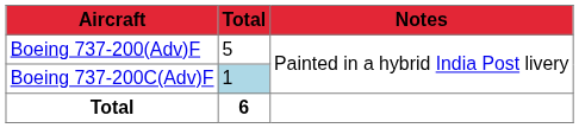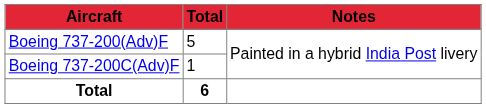Boeing 737-200C(Adv)F | Total: lightblue background -> no background
